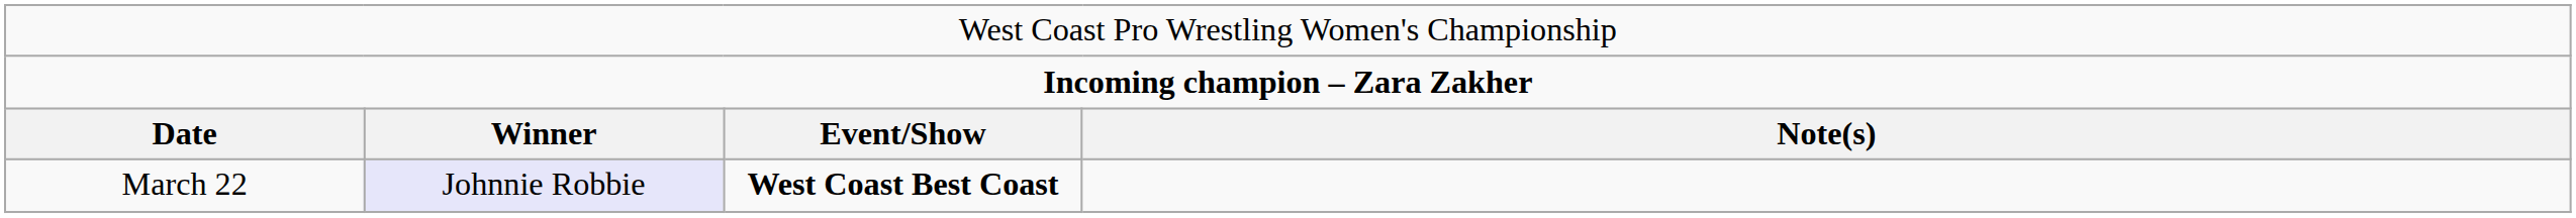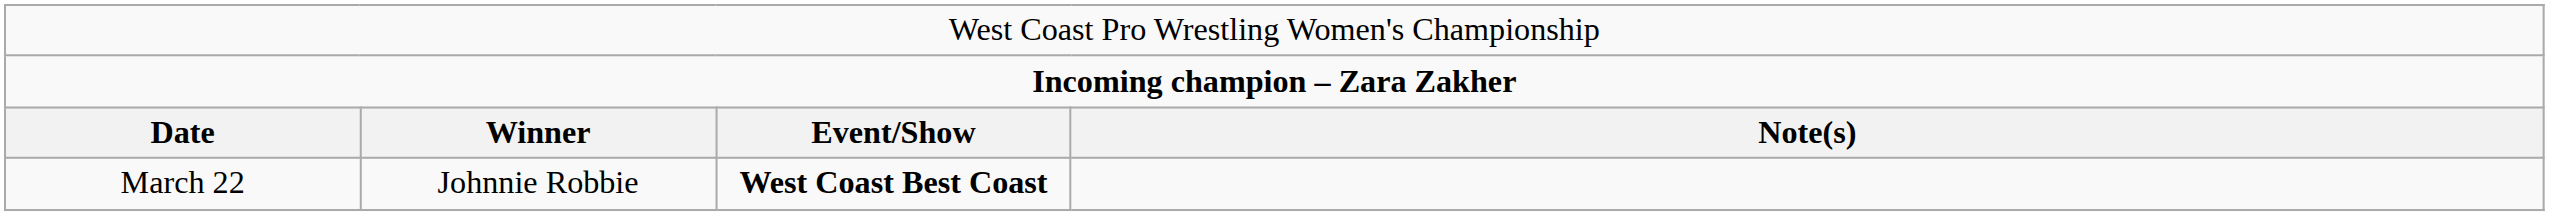March 22 | column 2: lavender background -> no background
